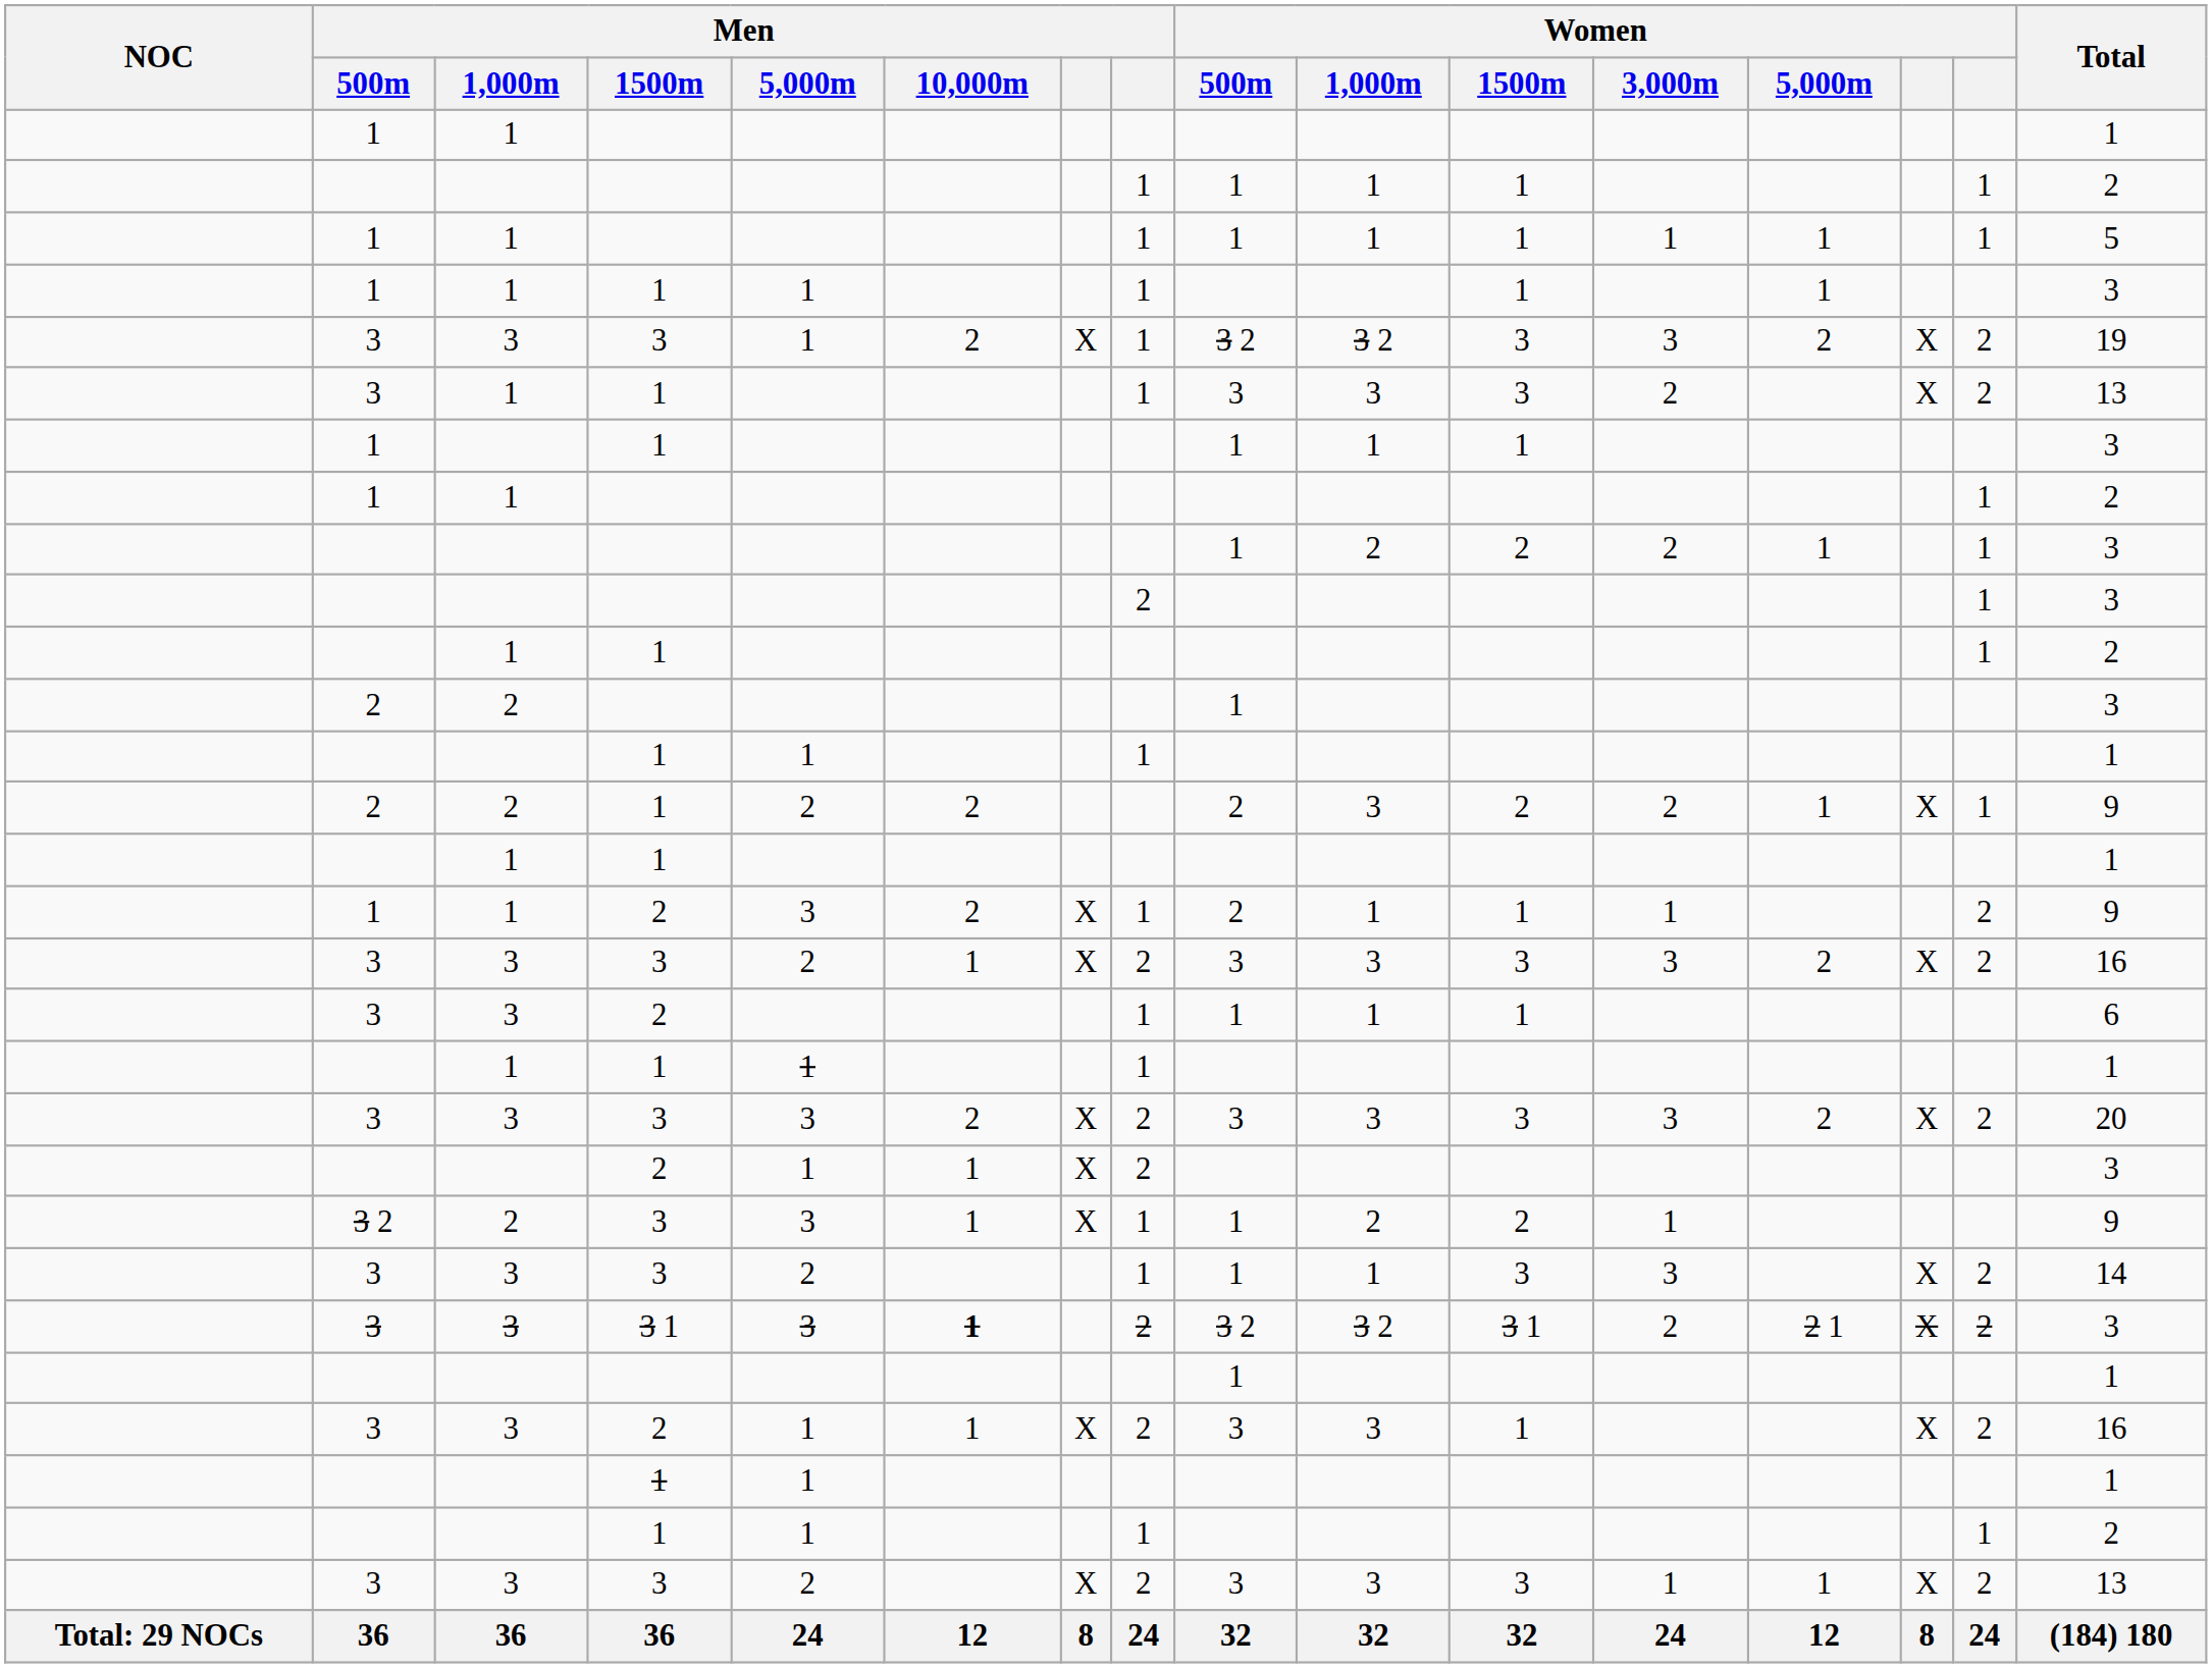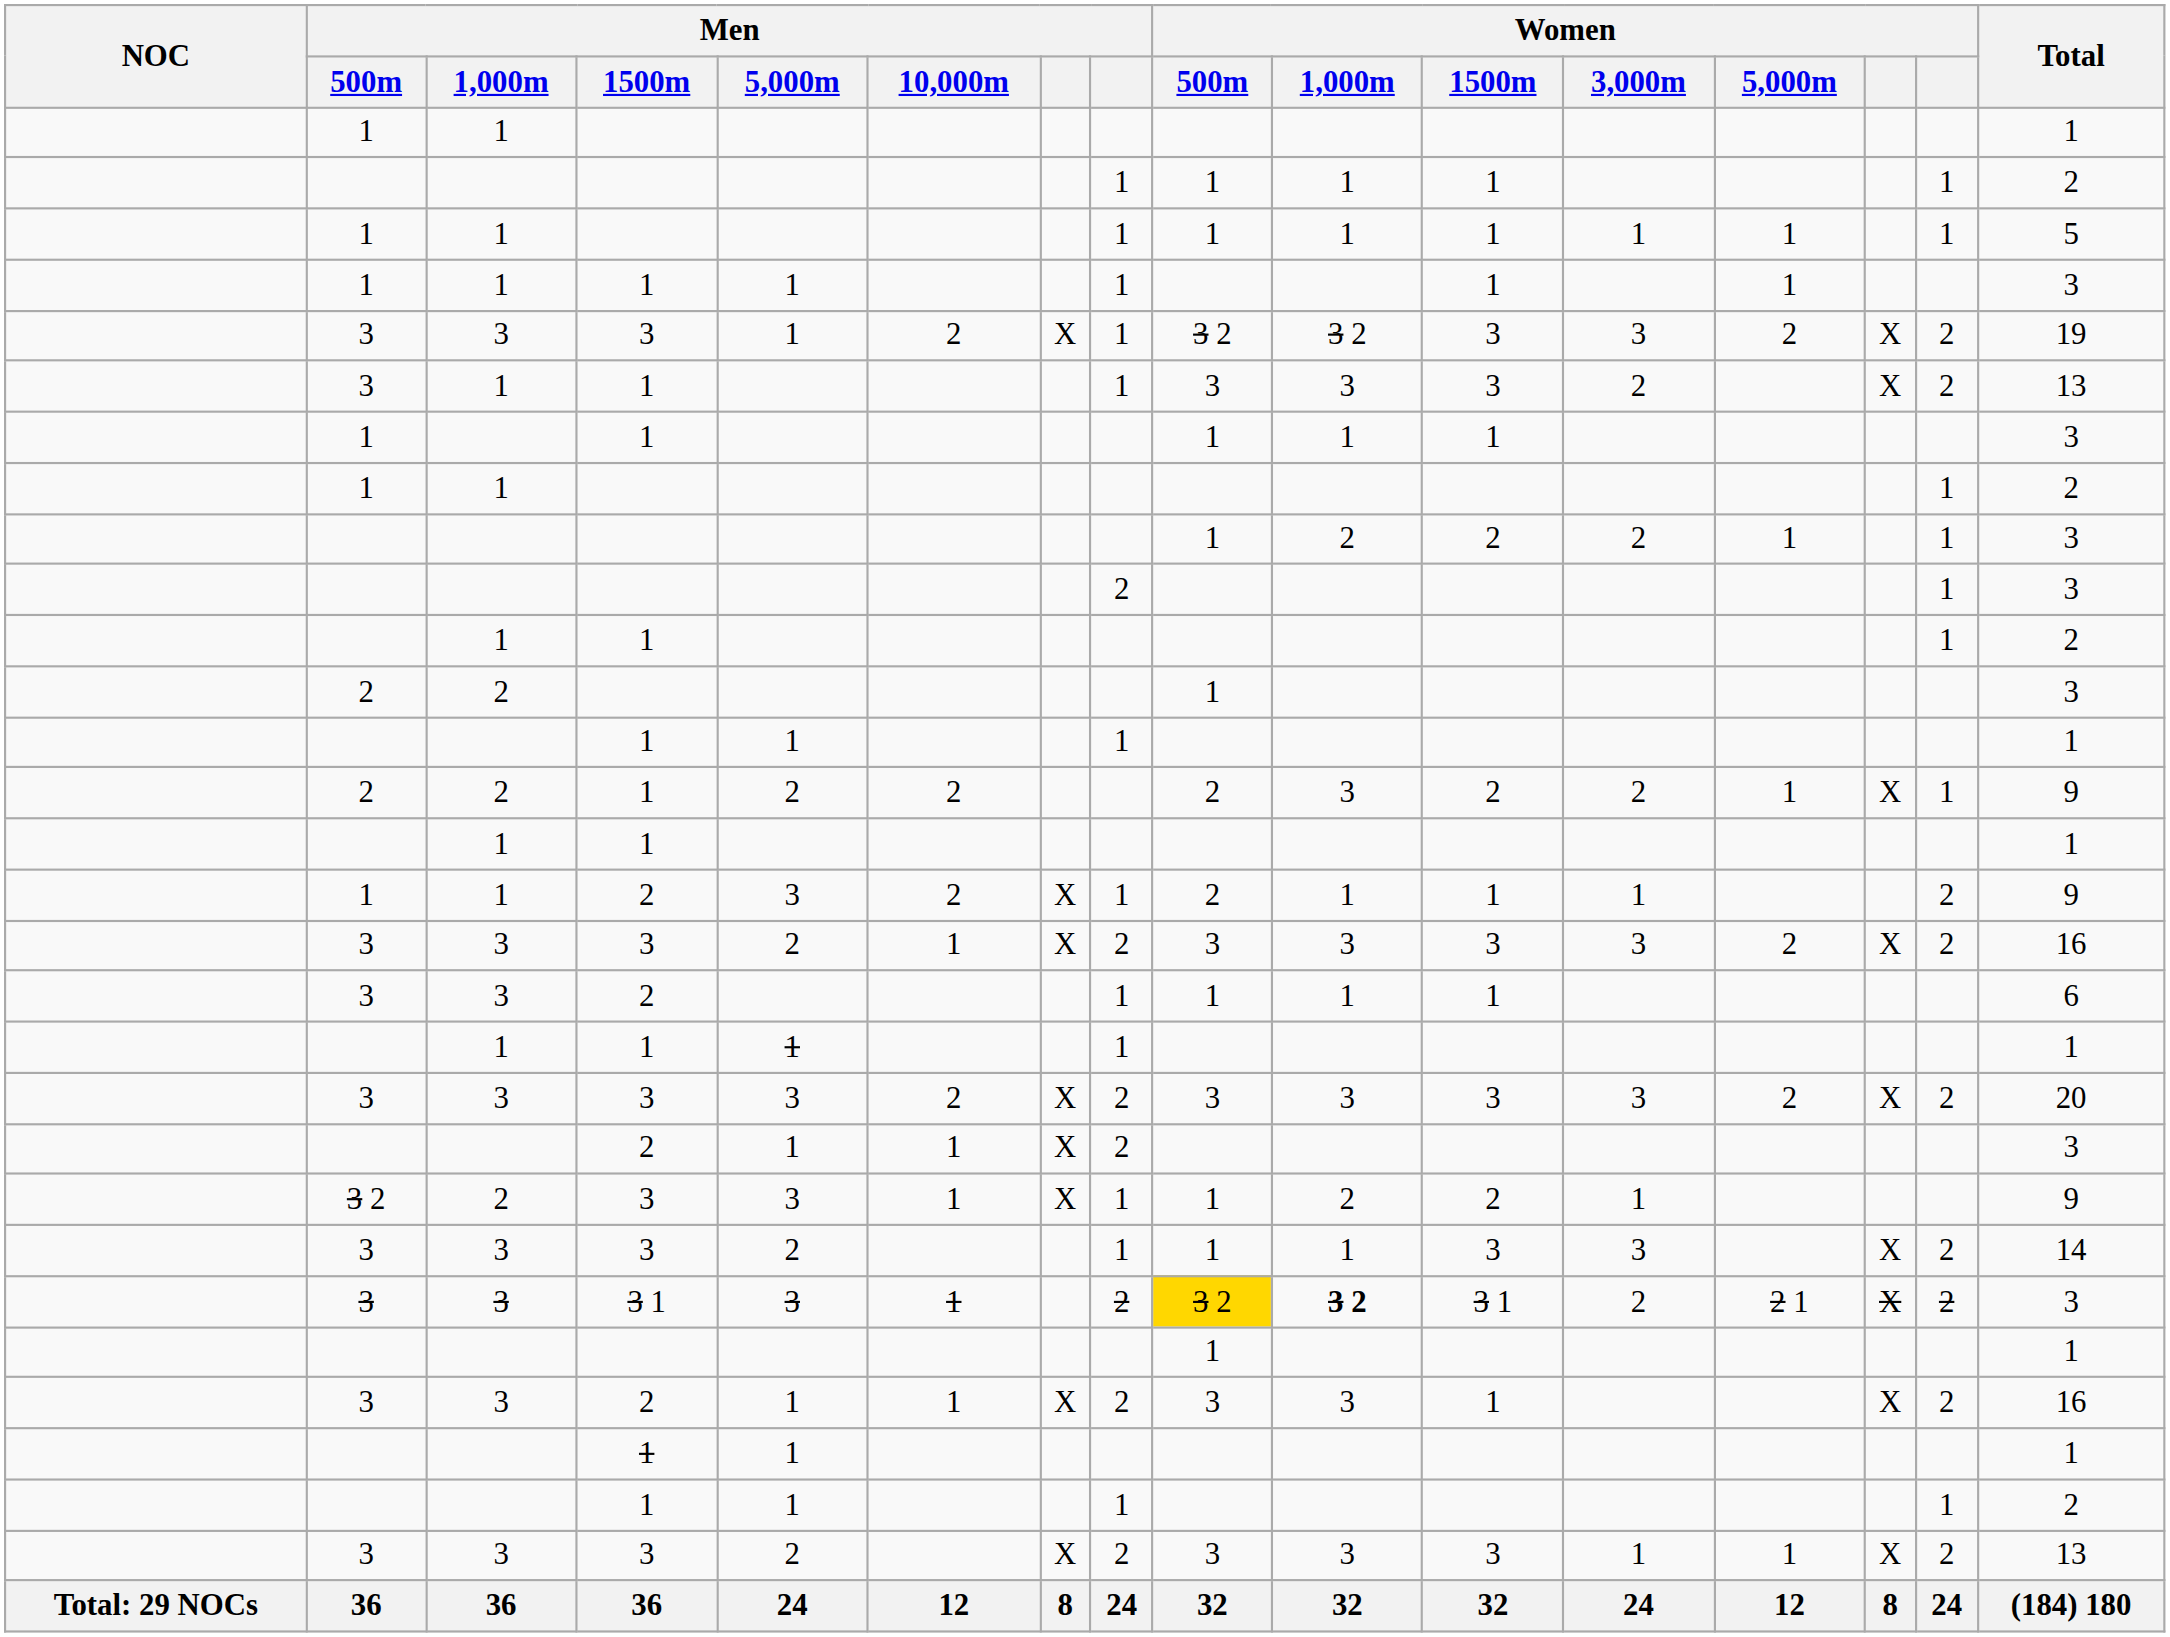3 / 3 1 | Men / 10,000m: bold -> normal
3 / 3 1 | Women / 500m: no background -> gold background
3 / 3 1 | Women / 1,000m: normal -> bold
